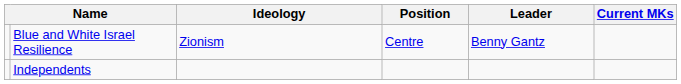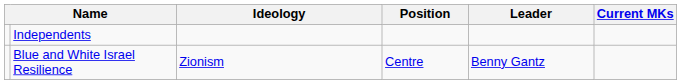rows swapped: Blue and White Israel Resilience <-> Independents
